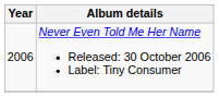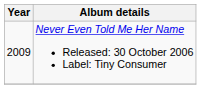row 2 | Year: 2006 -> 2009
